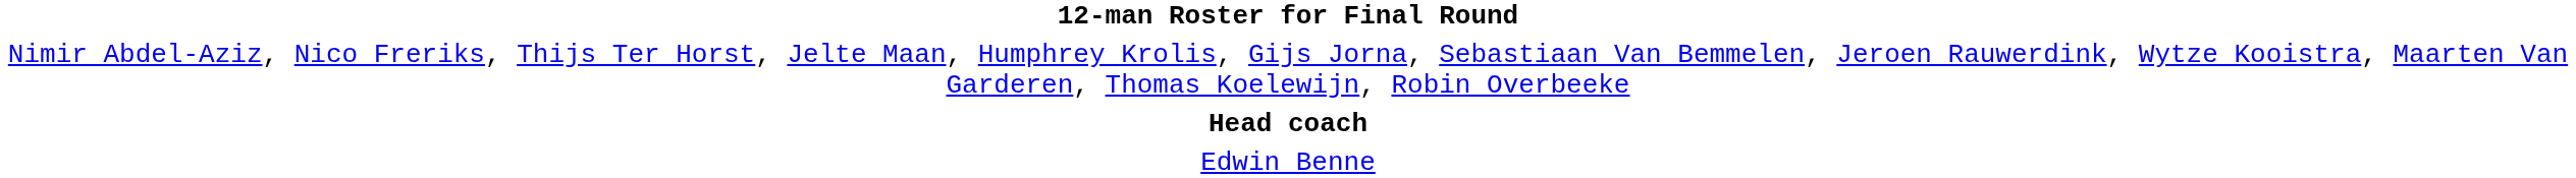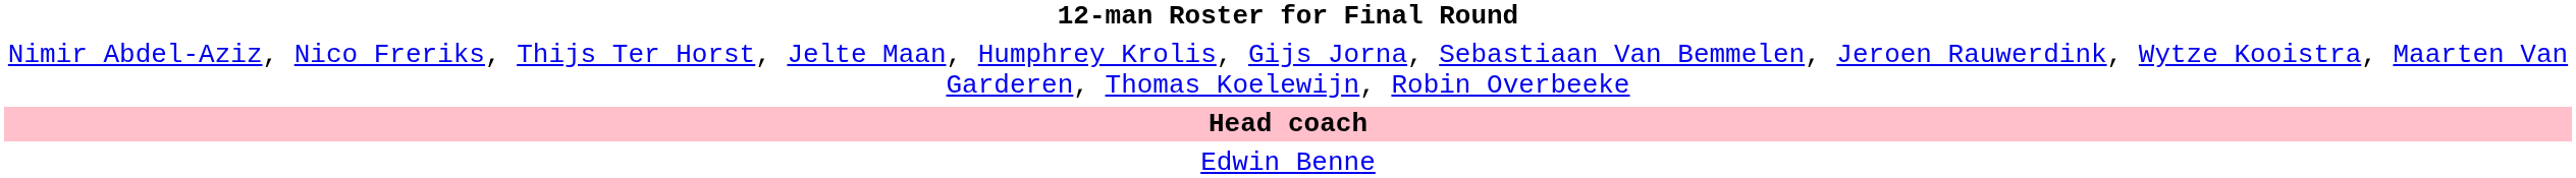row 3 | column 1: no background -> pink background
